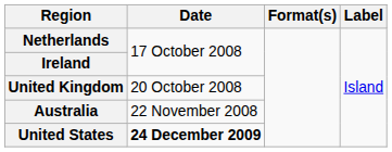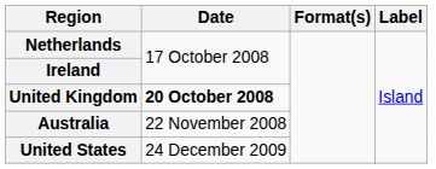United Kingdom | Date: normal -> bold
United States | Date: bold -> normal
